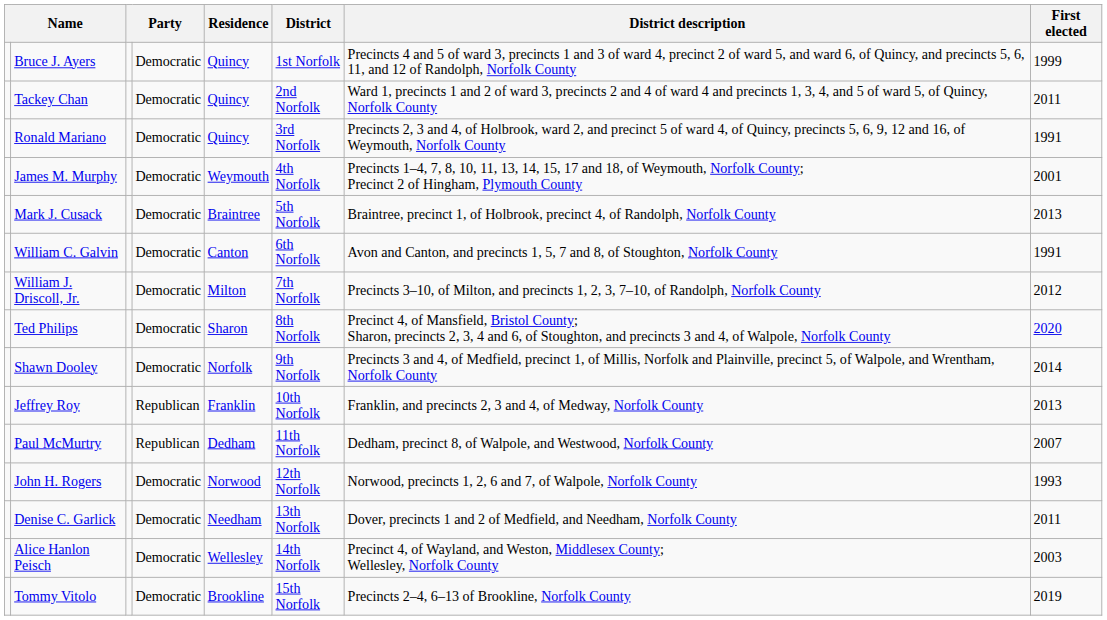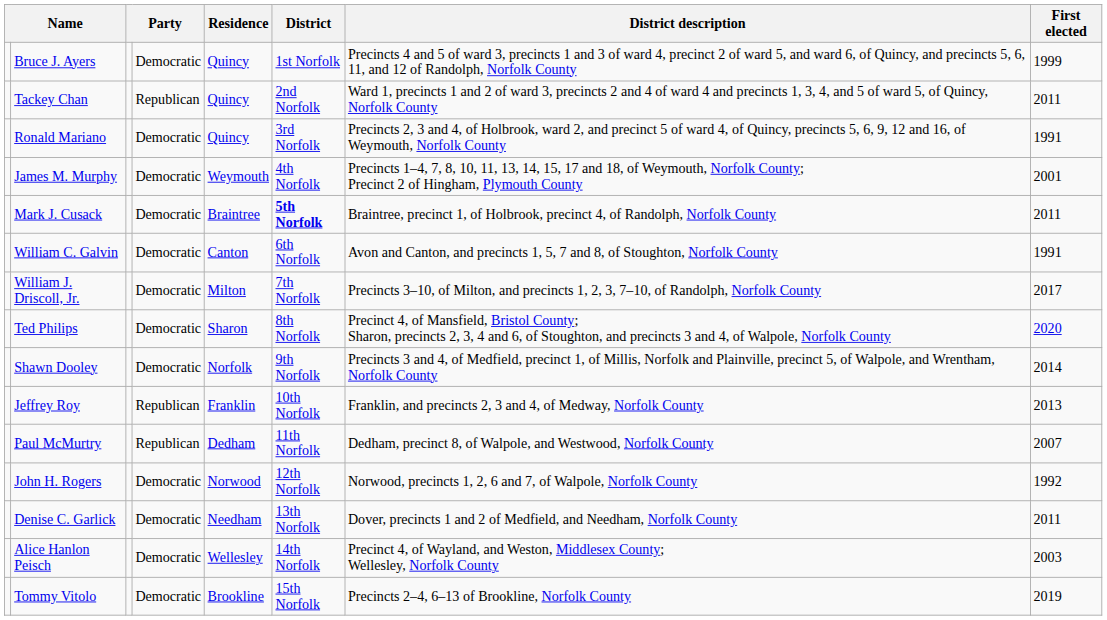Tackey Chan | column 4: Democratic -> Republican
Mark J. Cusack | District: normal -> bold
Mark J. Cusack | First elected: 2013 -> 2011
William J. Driscoll, Jr. | First elected: 2012 -> 2017
John H. Rogers | First elected: 1993 -> 1992
